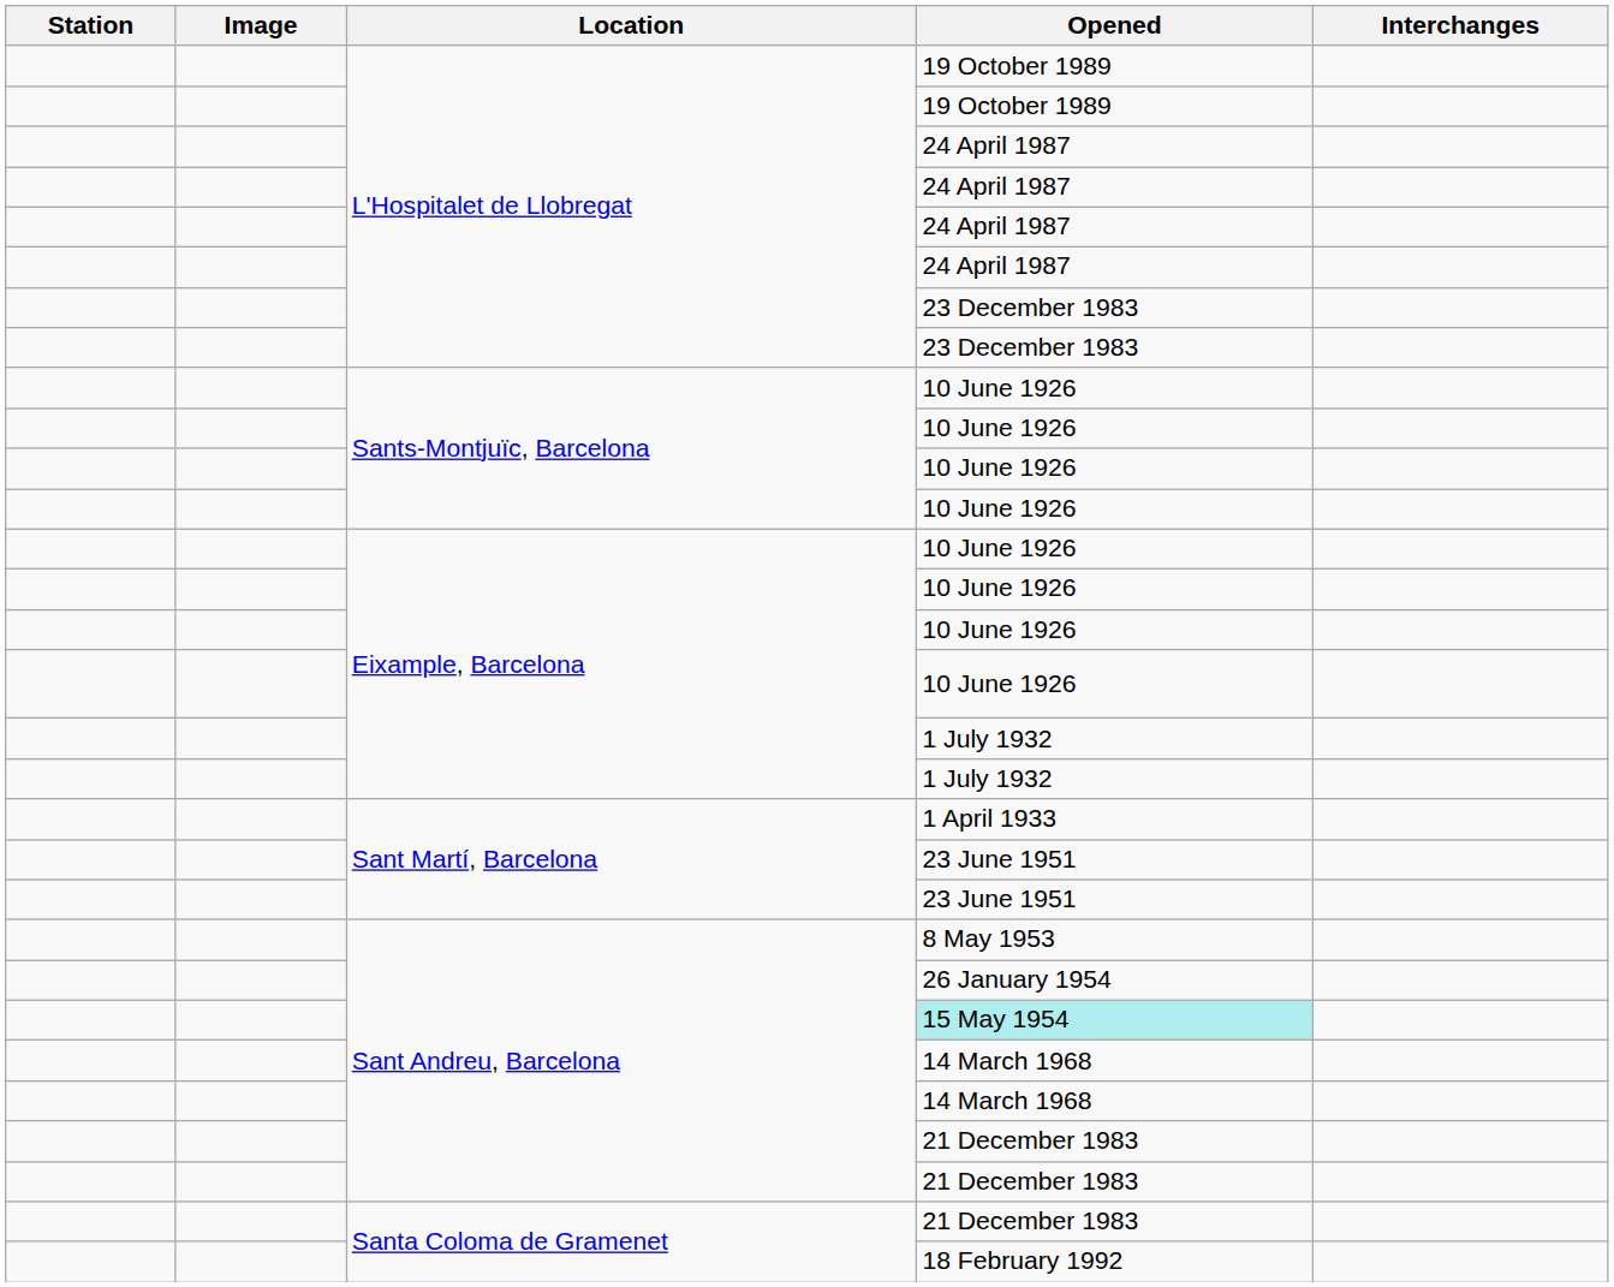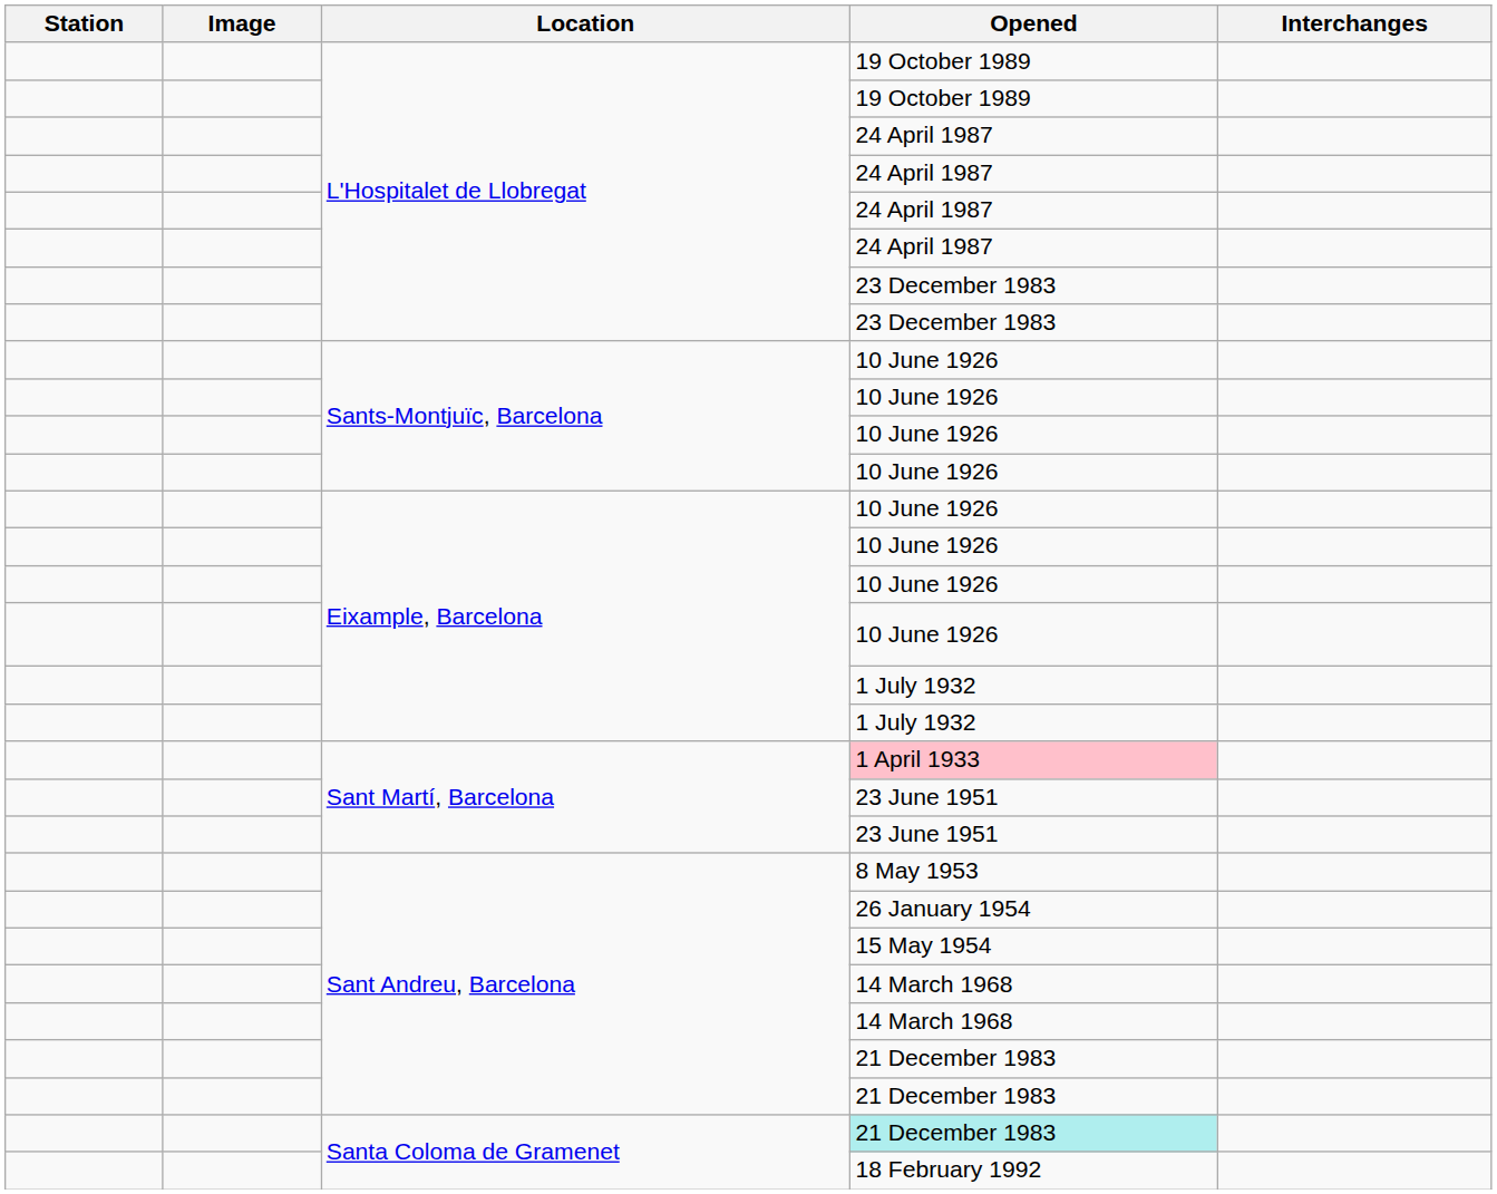1 April 1933 | Opened: no background -> pink background
15 May 1954 | Opened: paleturquoise background -> no background
Santa Coloma de Gramenet / 21 December 1983 | Opened: no background -> paleturquoise background
